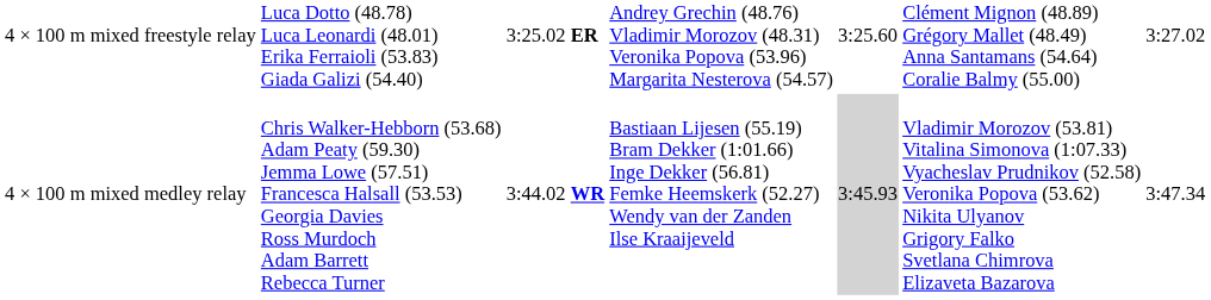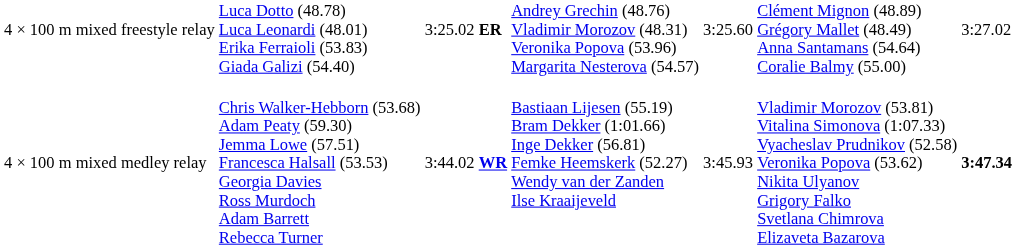4 × 100 m mixed medley relay | column 5: lightgrey background -> no background
4 × 100 m mixed medley relay | column 7: normal -> bold
